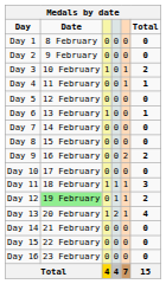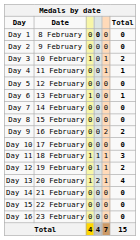Day 1 | column 4: normal -> bold
Day 12 | Date: lightgreen background -> no background
